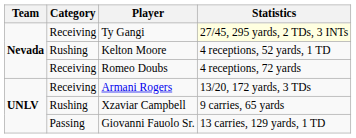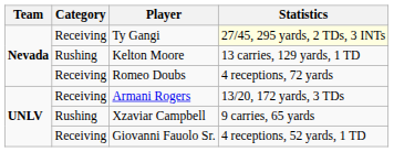Kelton Moore | Statistics: 4 receptions, 52 yards, 1 TD -> 13 carries, 129 yards, 1 TD
Giovanni Fauolo Sr. | Category: Passing -> Receiving
Giovanni Fauolo Sr. | Statistics: 13 carries, 129 yards, 1 TD -> 4 receptions, 52 yards, 1 TD
